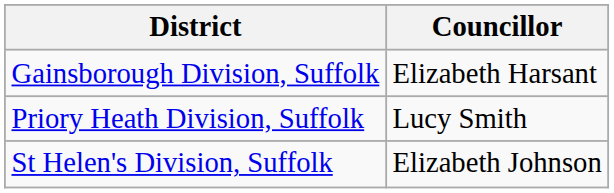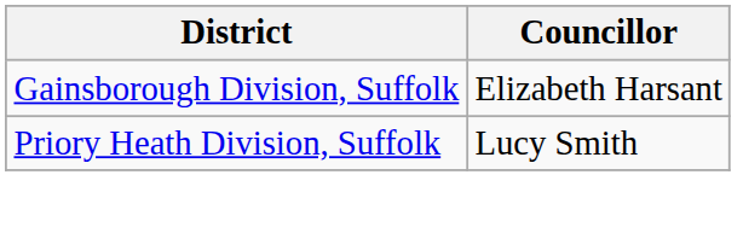- row: St Helen's Division, Suffolk | Elizabeth Johnson
